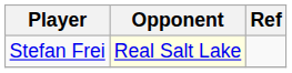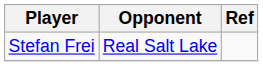Stefan Frei | Opponent: lightyellow background -> no background
